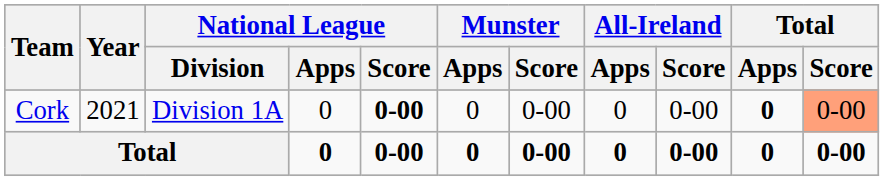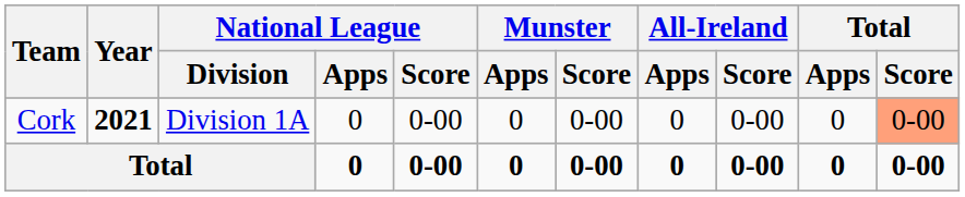Cork | Year: normal -> bold
Cork | National League / Score: bold -> normal
Cork | Total / Apps: bold -> normal
